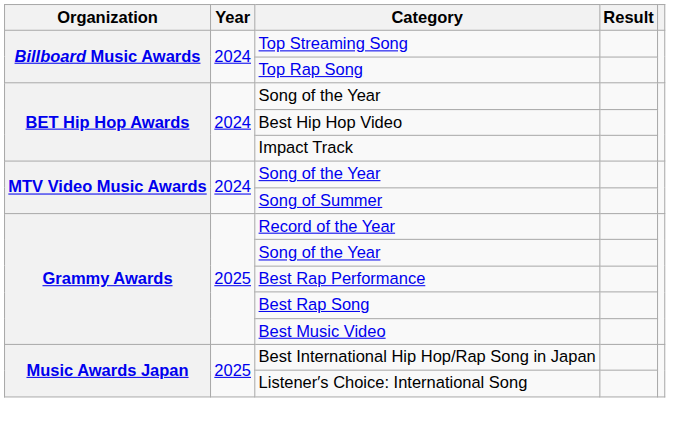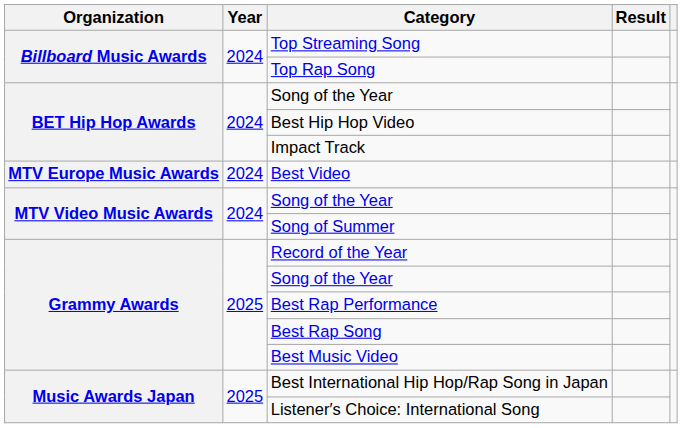+ row: MTV Europe Music Awards | 2024 | Best Video
